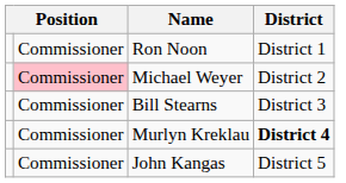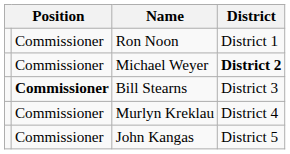Michael Weyer | column 2: pink background -> no background
Michael Weyer | District: normal -> bold
Bill Stearns | column 2: normal -> bold
Murlyn Kreklau | District: bold -> normal
